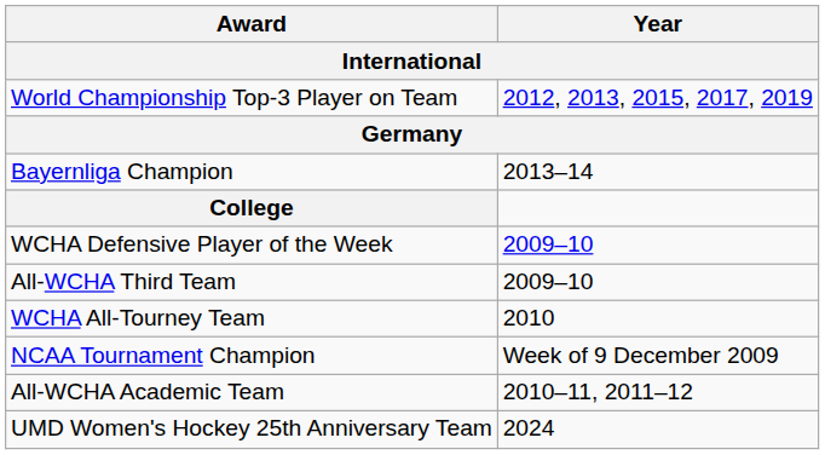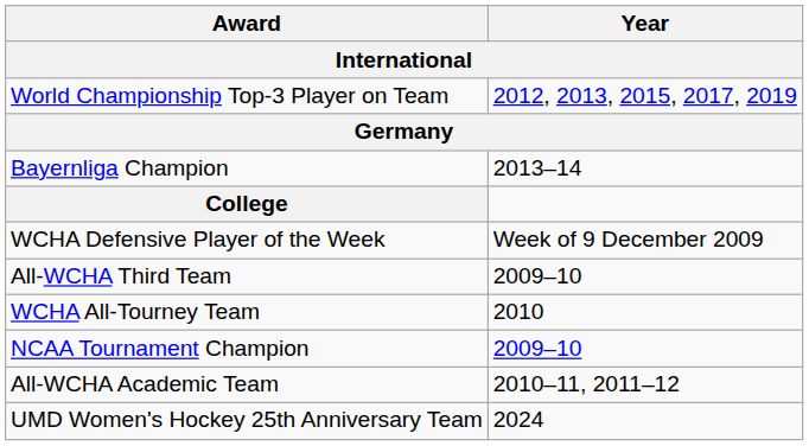WCHA Defensive Player of the Week | Year: 2009–10 -> Week of 9 December 2009
NCAA Tournament Champion | Year: Week of 9 December 2009 -> 2009–10
